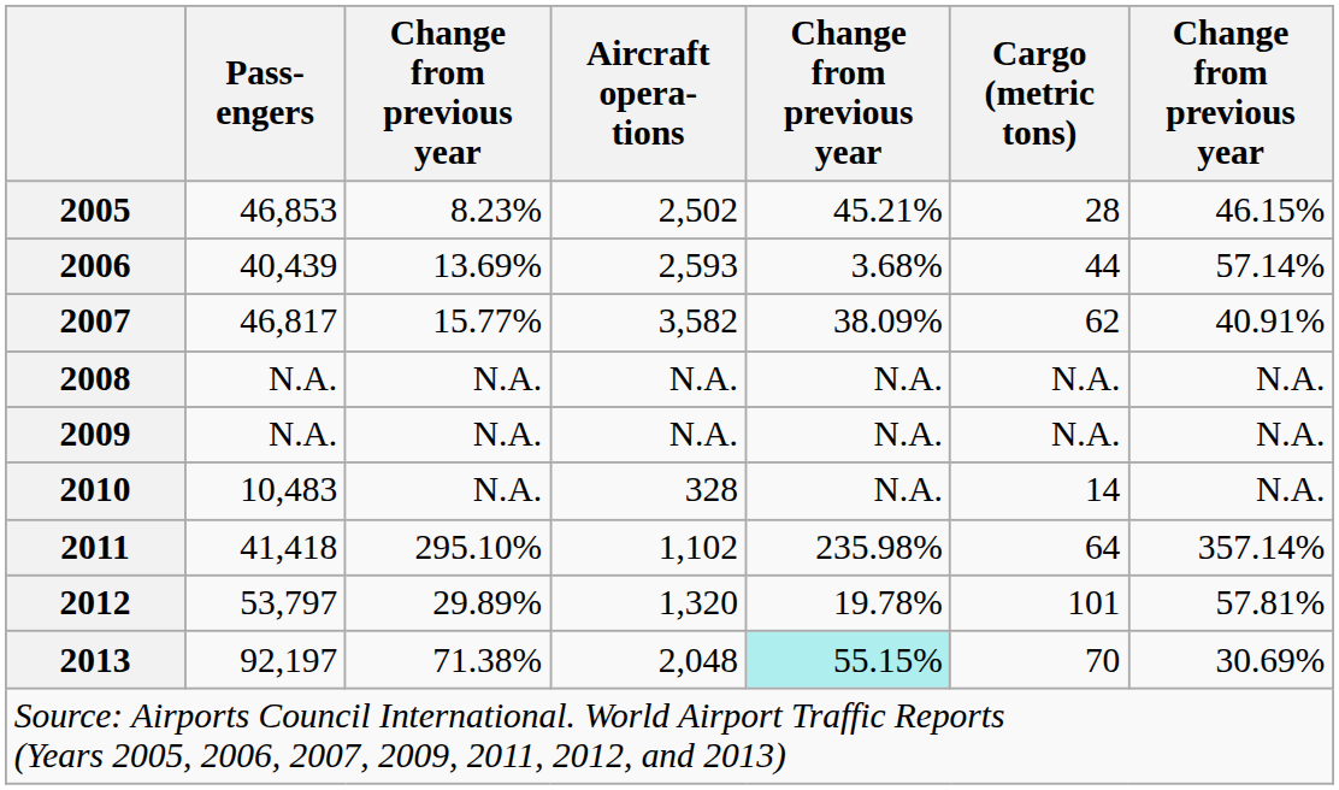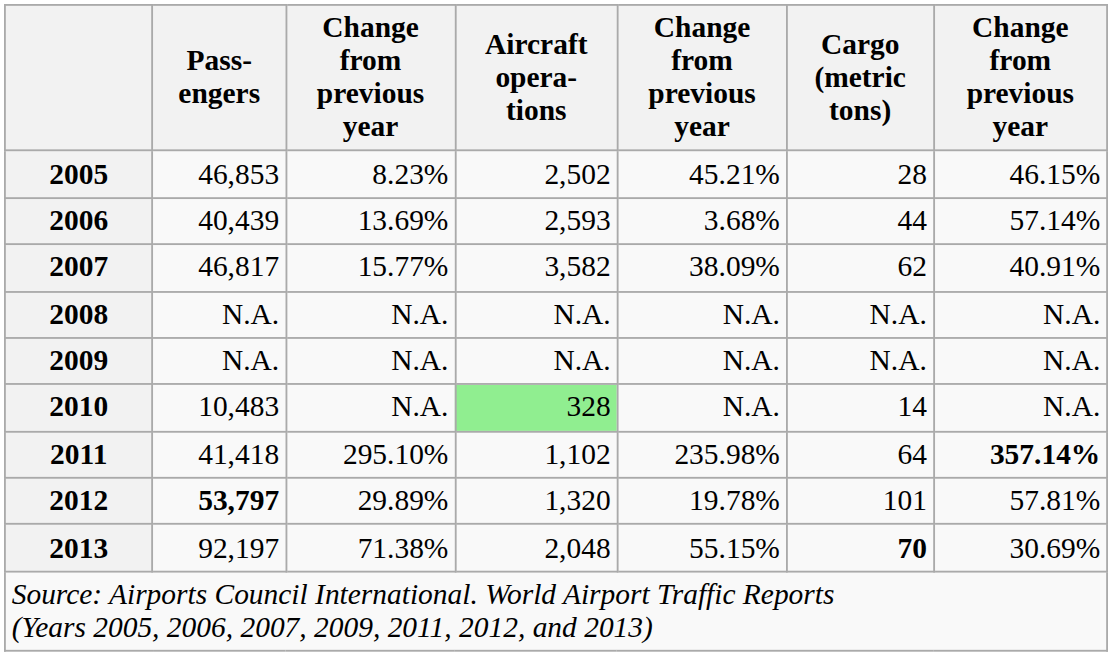2010 | Aircraft opera- tions: no background -> lightgreen background
2011 | column 7: normal -> bold
2012 | Pass- engers: normal -> bold
2013 | column 5: paleturquoise background -> no background
2013 | Cargo (metric tons): normal -> bold
